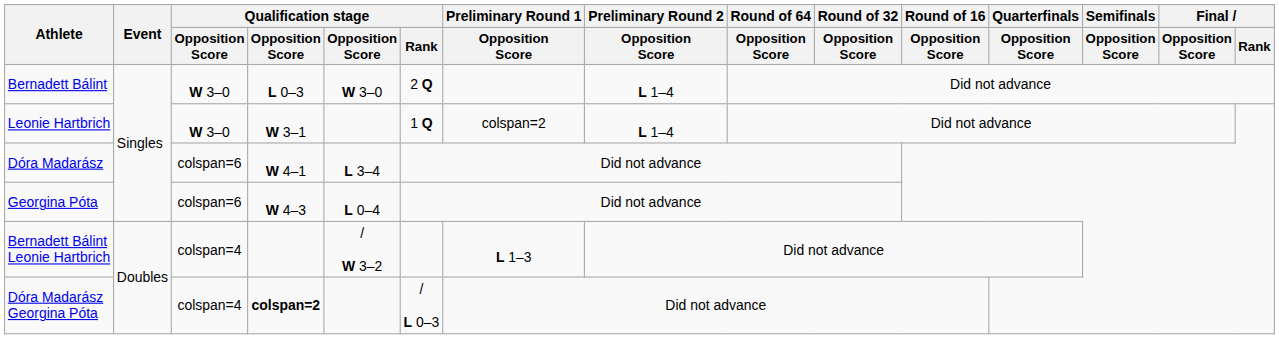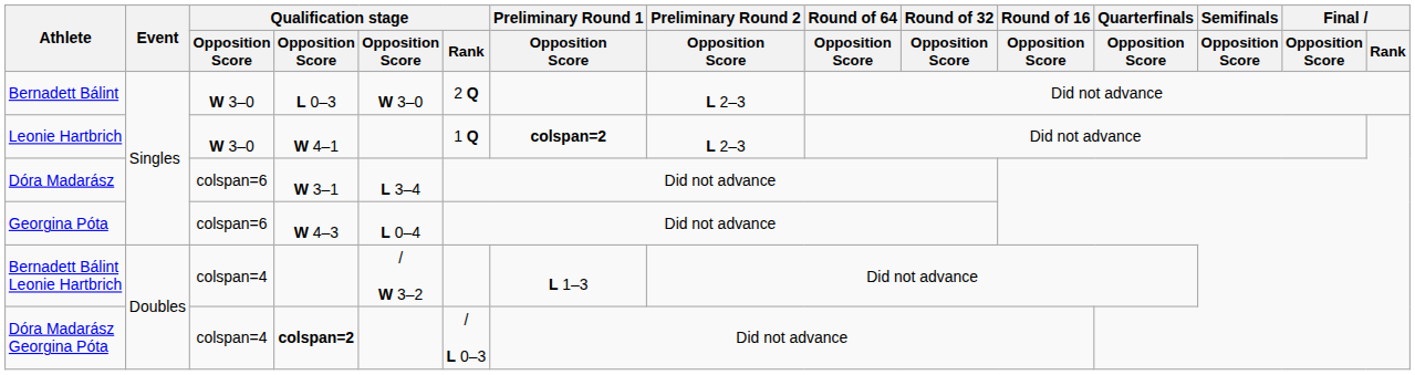Bernadett Bálint | Preliminary Round 2 / Opposition Score: L 1–4 -> L 2–3
Leonie Hartbrich | column 4: W 3–1 -> W 4–1
Leonie Hartbrich | Preliminary Round 1 / Opposition Score: normal -> bold
Leonie Hartbrich | Preliminary Round 2 / Opposition Score: L 1–4 -> L 2–3
Dóra Madarász | column 4: W 4–1 -> W 3–1
